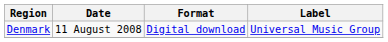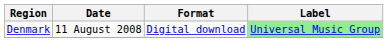Denmark | Label: no background -> lightgreen background
